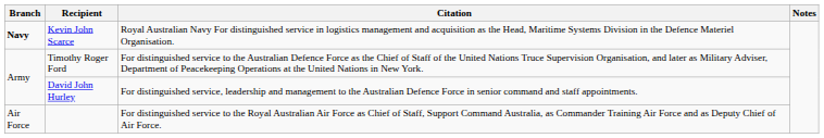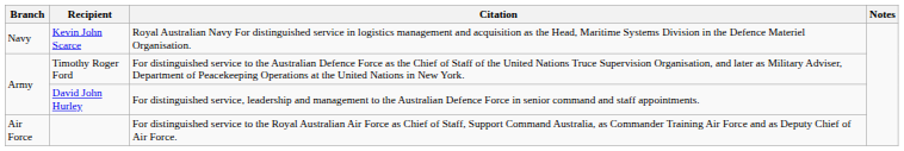Kevin John Scarce | Branch: bold -> normal
